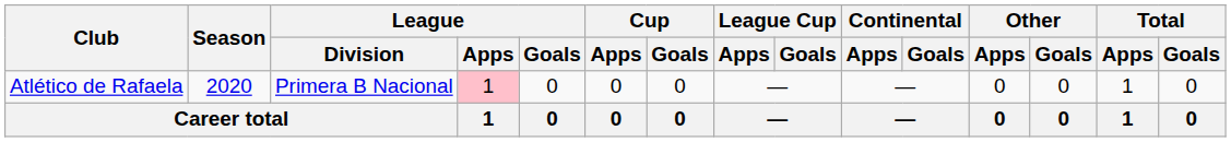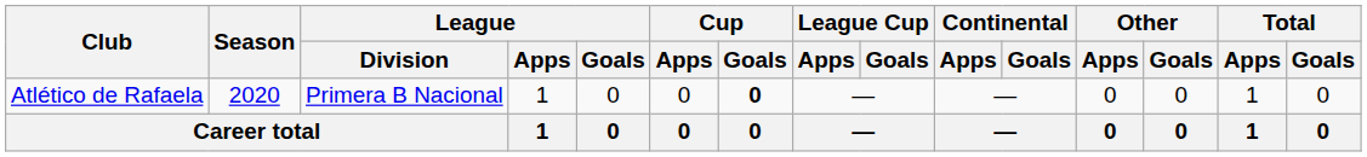Atlético de Rafaela | League / Apps: pink background -> no background
Atlético de Rafaela | Cup / Goals: normal -> bold
